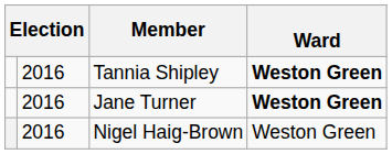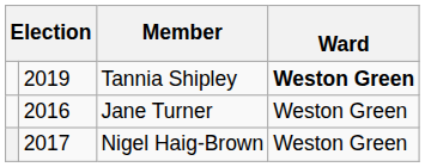Tannia Shipley | column 2: 2016 -> 2019
Jane Turner | Ward: bold -> normal
Nigel Haig-Brown | column 2: 2016 -> 2017
